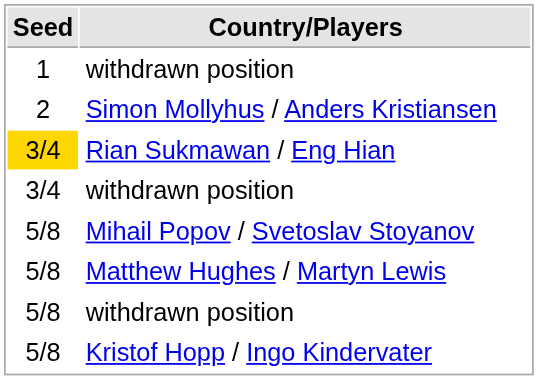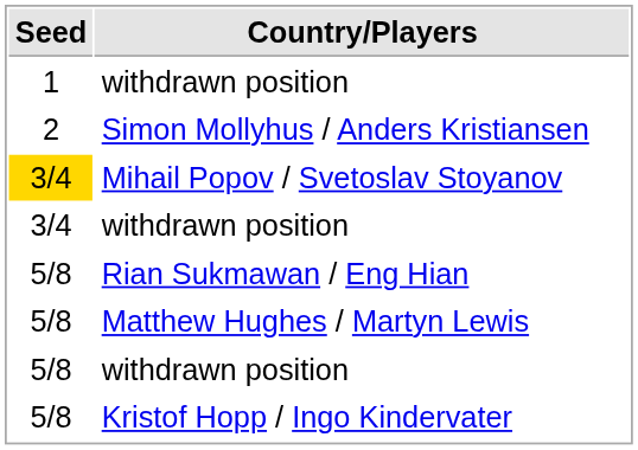row 4 | Country/Players: Rian Sukmawan / Eng Hian -> Mihail Popov / Svetoslav Stoyanov
row 6 | Country/Players: Mihail Popov / Svetoslav Stoyanov -> Rian Sukmawan / Eng Hian
